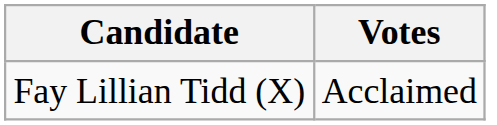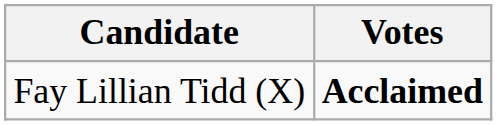Fay Lillian Tidd (X) | Votes: normal -> bold
